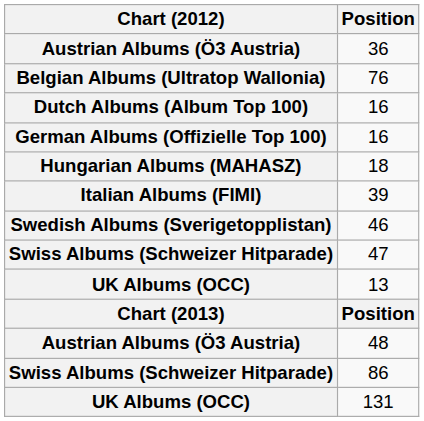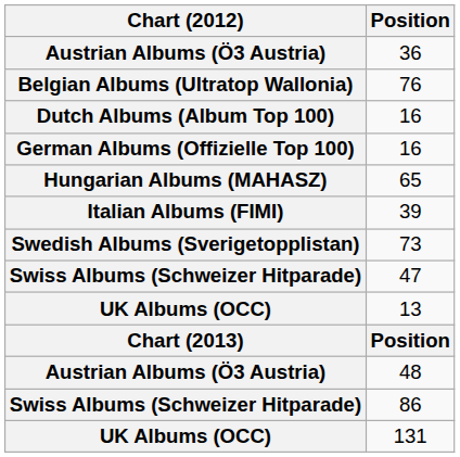row 6 | Position: 18 -> 65
row 8 | Position: 46 -> 73
